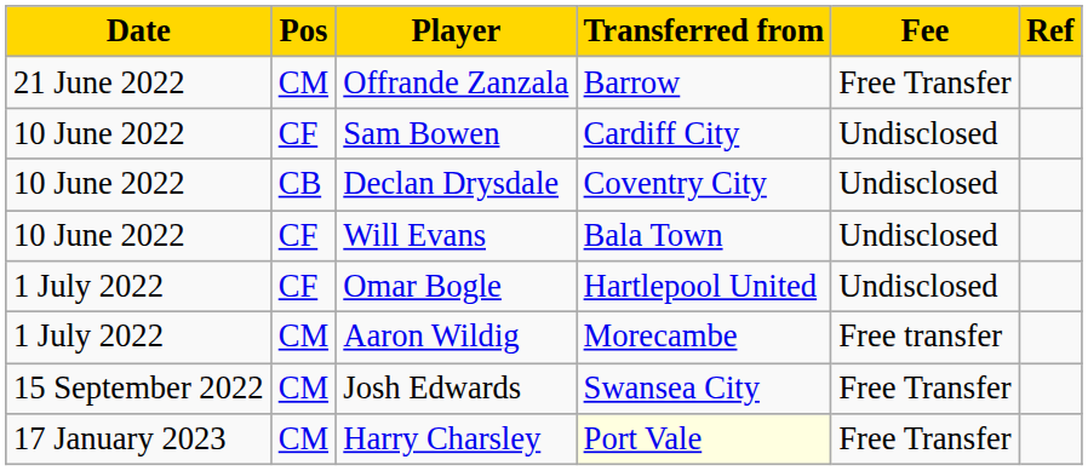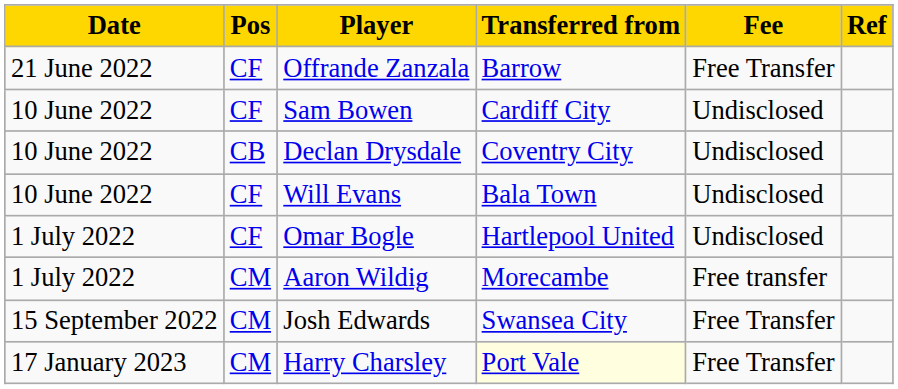Offrande Zanzala | Pos: CM -> CF
